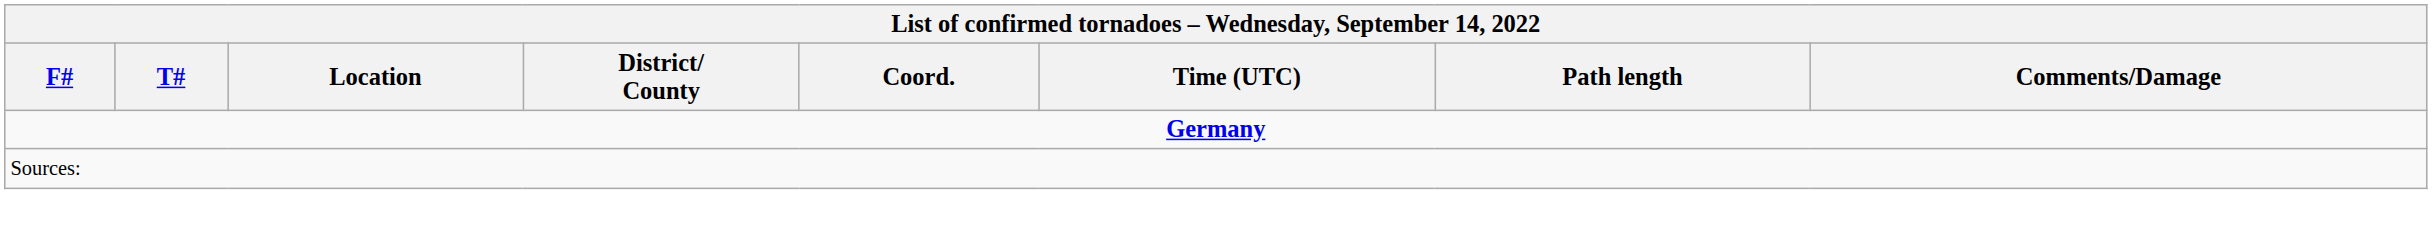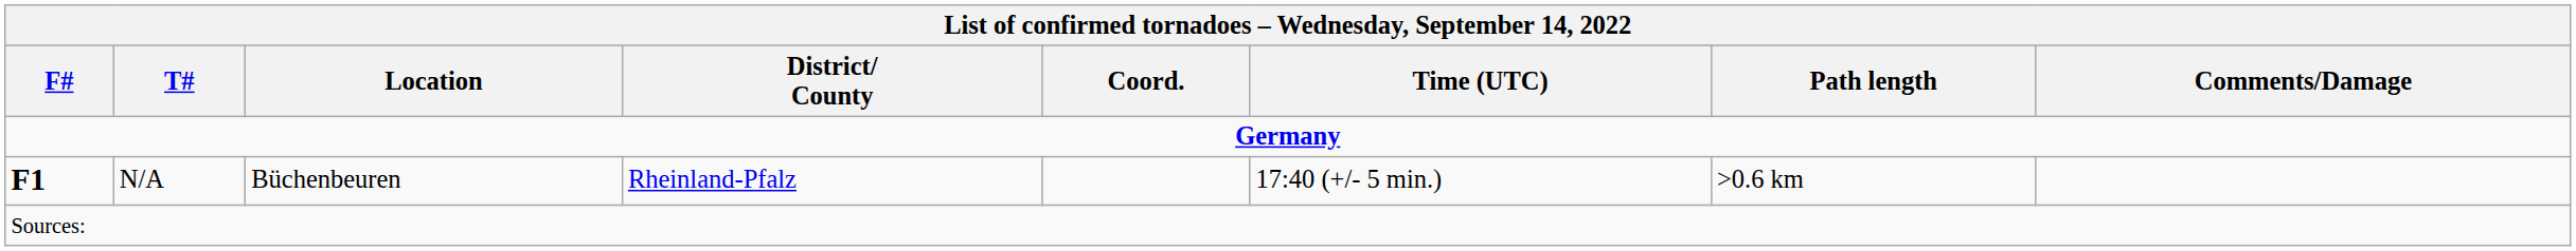+ row: F1 | N/A | Büchenbeuren | Rheinland-Pfalz | 17:40 (+/- 5 min.) | >0.6 km
